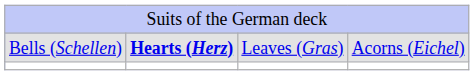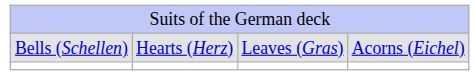Bells (Schellen) | column 2: bold -> normal
